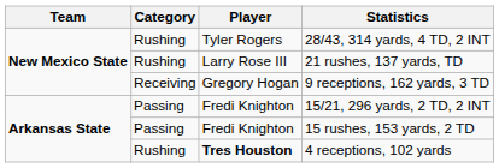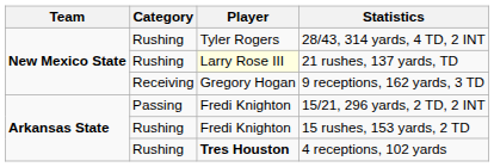21 rushes, 137 yards, TD | Player: no background -> lightyellow background
15 rushes, 153 yards, 2 TD | Category: Passing -> Rushing
